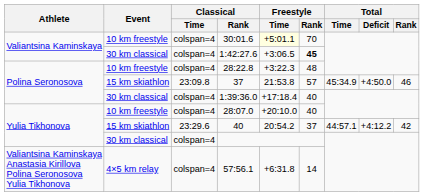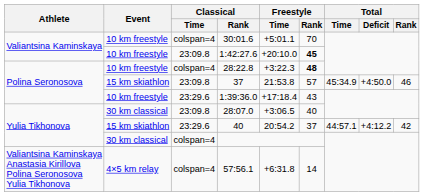30:01.6 | Freestyle / Time: lightyellow background -> no background
1:42:27.6 | Event: 30 km classical -> 10 km freestyle
1:42:27.6 | Classical / Time: colspan=4 -> 23:09.8
1:42:27.6 | Freestyle / Time: +3:06.5 -> +20:10.0
28:22.8 | Freestyle / Rank: normal -> bold
1:39:36.0 | Event: 30 km classical -> 10 km freestyle
1:39:36.0 | Classical / Time: colspan=4 -> 23:29.6
1:39:36.0 | Freestyle / Rank: 40 -> 43
28:07.0 | Event: 10 km freestyle -> 30 km classical
28:07.0 | Classical / Time: colspan=4 -> 23:09.8
28:07.0 | Freestyle / Time: +20:10.0 -> +3:06.5
